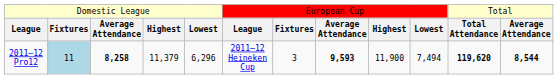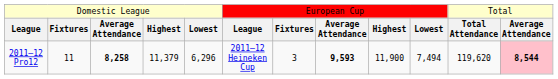2011–12 Pro12 | column 2: lightblue background -> no background
2011–12 Pro12 | column 11: bold -> normal
2011–12 Pro12 | column 12: no background -> pink background
